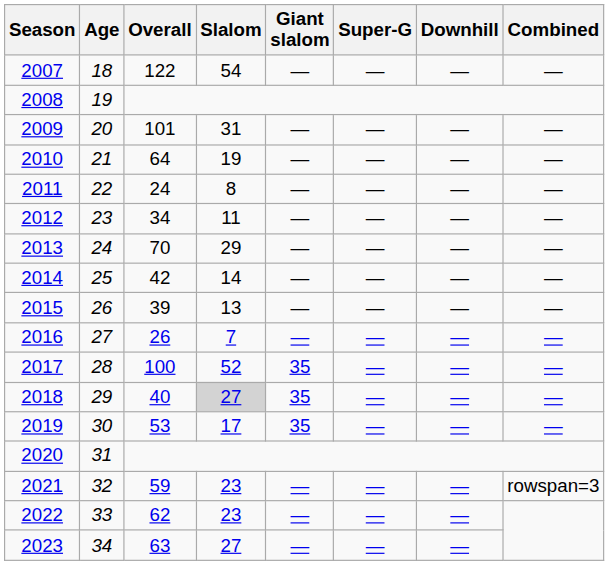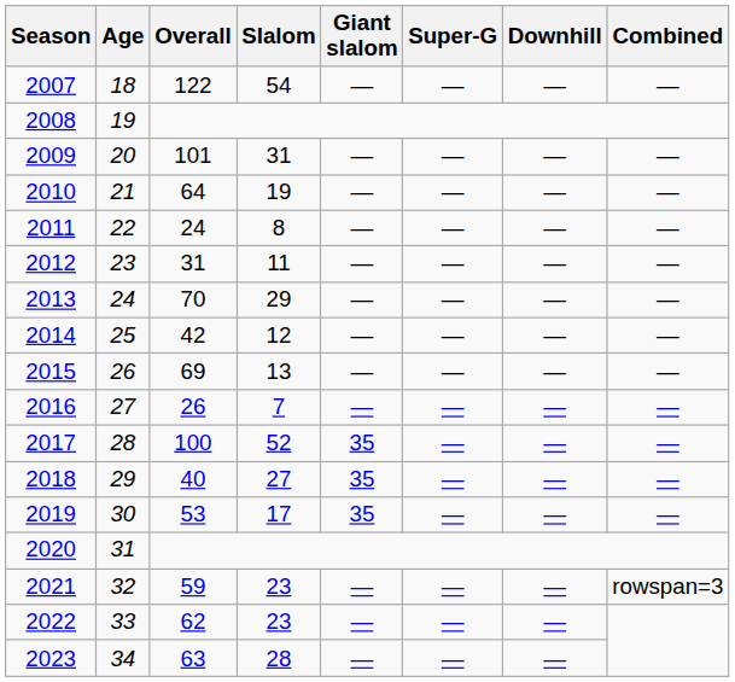2012 | Overall: 34 -> 31
2014 | Slalom: 14 -> 12
2015 | Overall: 39 -> 69
2018 | Slalom: lightgrey background -> no background
2023 | Slalom: 27 -> 28
